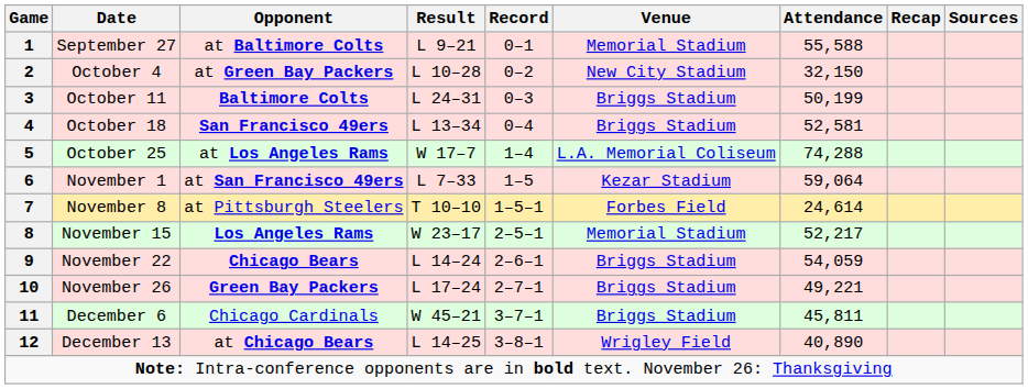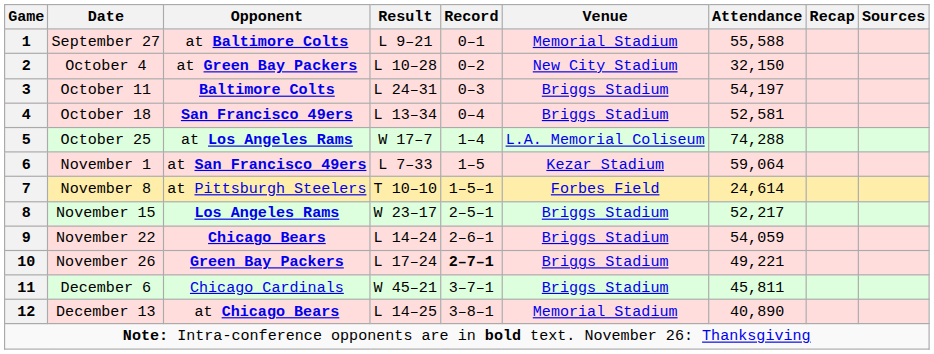3 | Attendance: 50,199 -> 54,197
8 | Venue: Memorial Stadium -> Briggs Stadium
10 | Record: normal -> bold
12 | Venue: Wrigley Field -> Memorial Stadium
